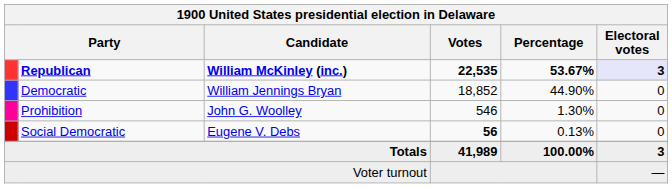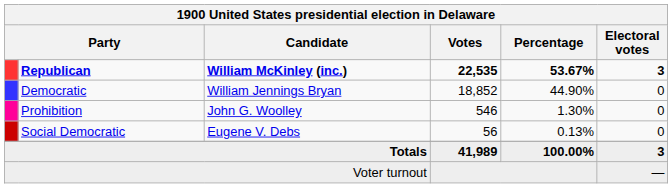Republican | Electoral votes: lavender background -> no background
Social Democratic | Votes: bold -> normal
